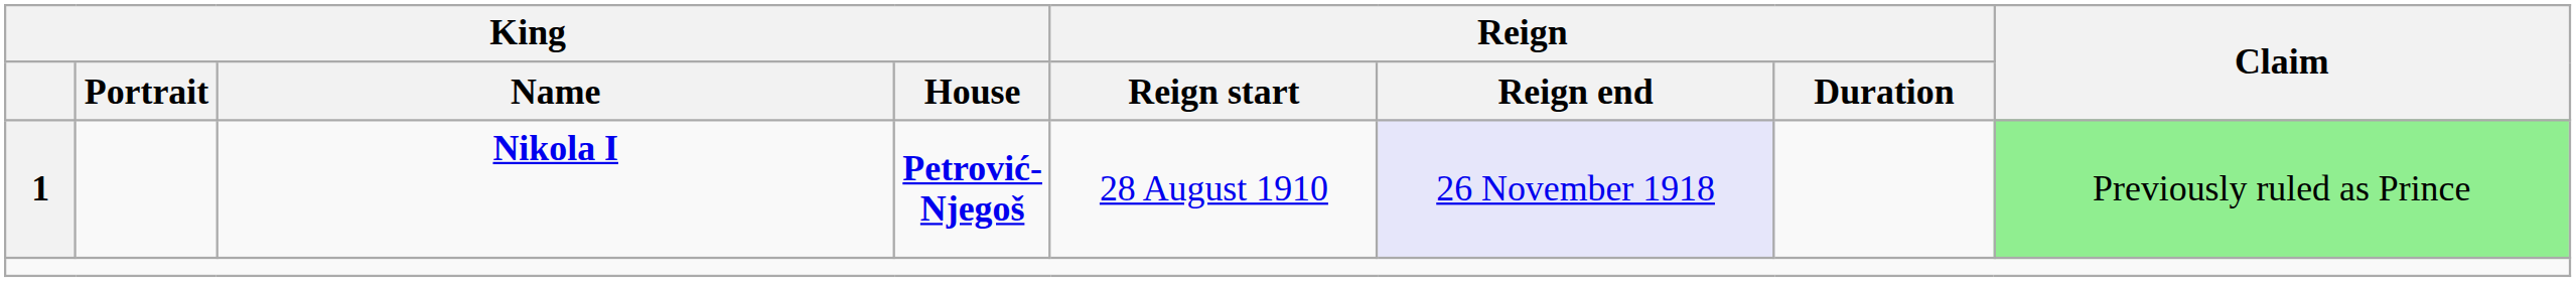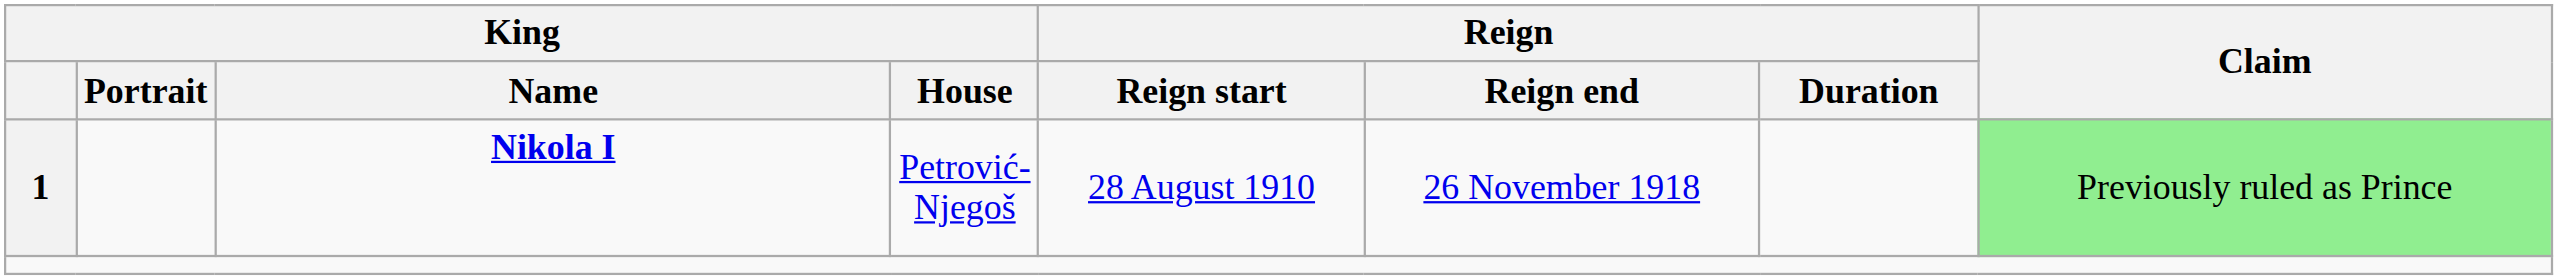Nikola I | King / House: bold -> normal
Nikola I | Reign / Reign end: lavender background -> no background
